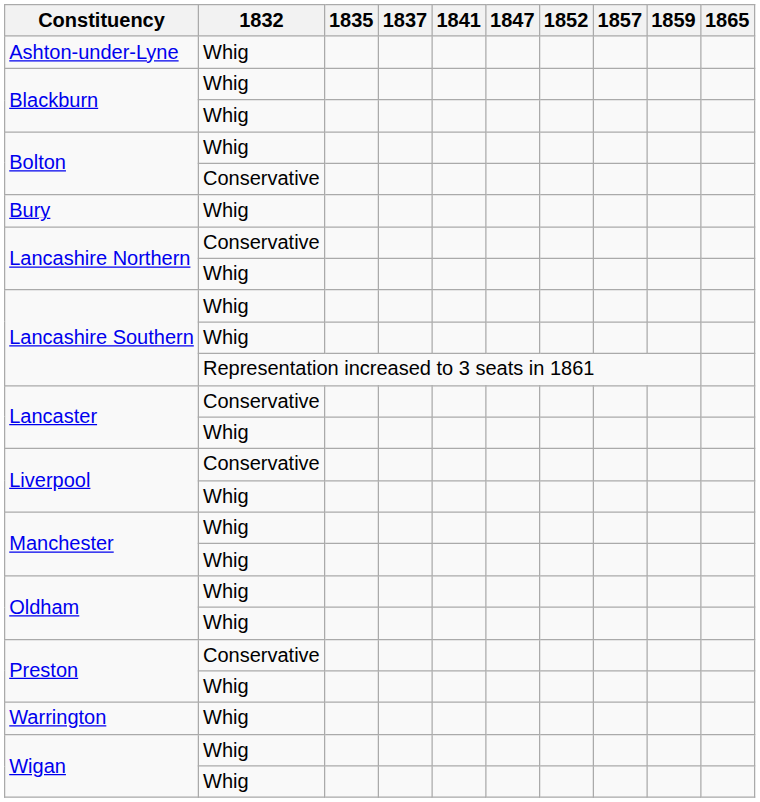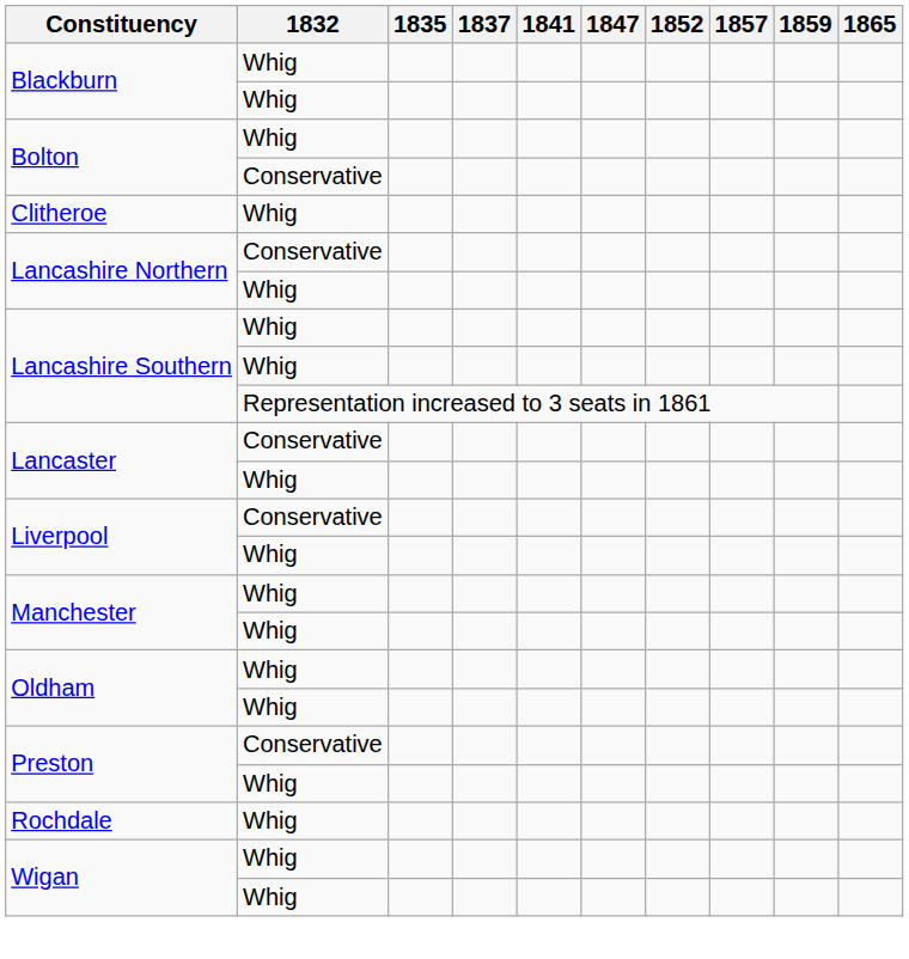- row: Ashton-under-Lyne | Whig
- row: Bury | Whig
+ row: Clitheroe | Whig
+ row: Rochdale | Whig
- row: Warrington | Whig
